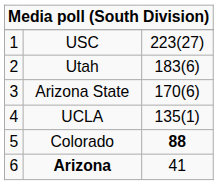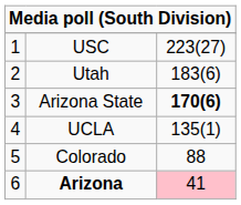Arizona State | column 3: normal -> bold
Colorado | column 3: bold -> normal
Arizona | column 3: no background -> pink background
